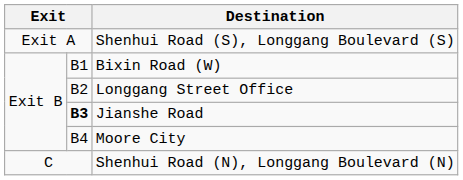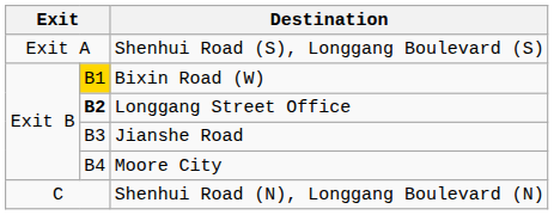Bixin Road (W) | column 2: no background -> gold background
Longgang Street Office | column 2: normal -> bold
Jianshe Road | column 2: bold -> normal
